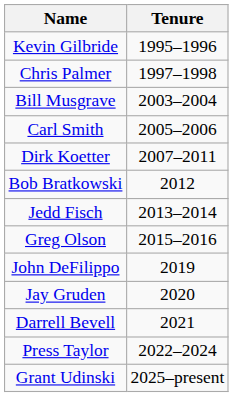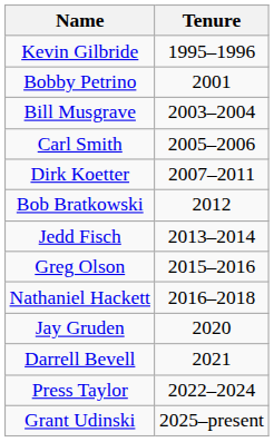- row: Chris Palmer | 1997–1998
+ row: Bobby Petrino | 2001
+ row: Nathaniel Hackett | 2016–2018
- row: John DeFilippo | 2019
